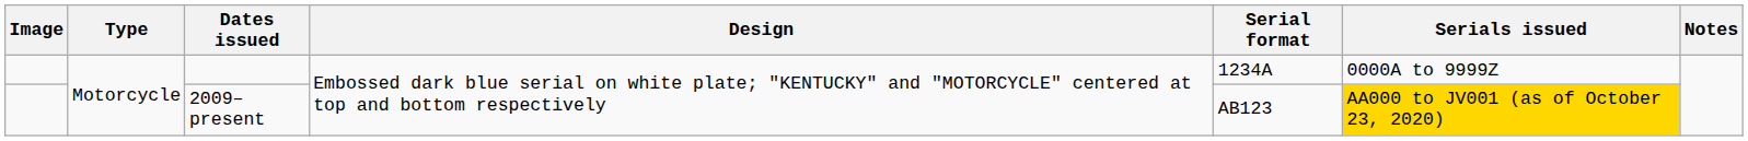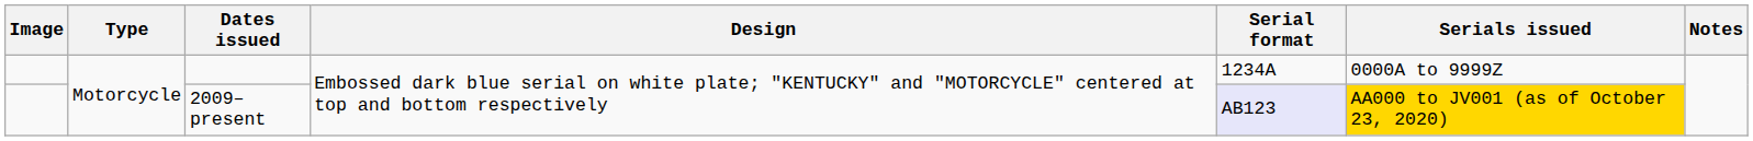2009– present | Serial format: no background -> lavender background
